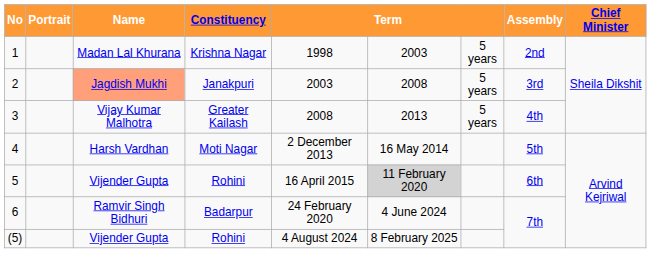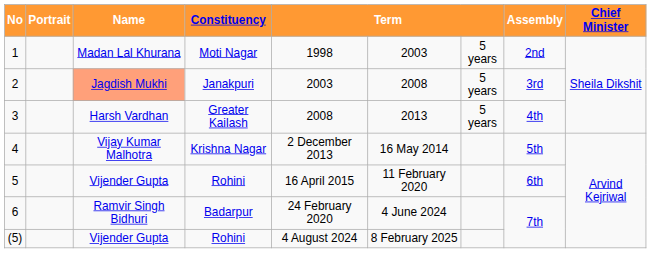1 | Constituency: Krishna Nagar -> Moti Nagar
3 | Name: Vijay Kumar Malhotra -> Harsh Vardhan
4 | Name: Harsh Vardhan -> Vijay Kumar Malhotra
4 | Constituency: Moti Nagar -> Krishna Nagar
5 | column 6: lightgrey background -> no background
